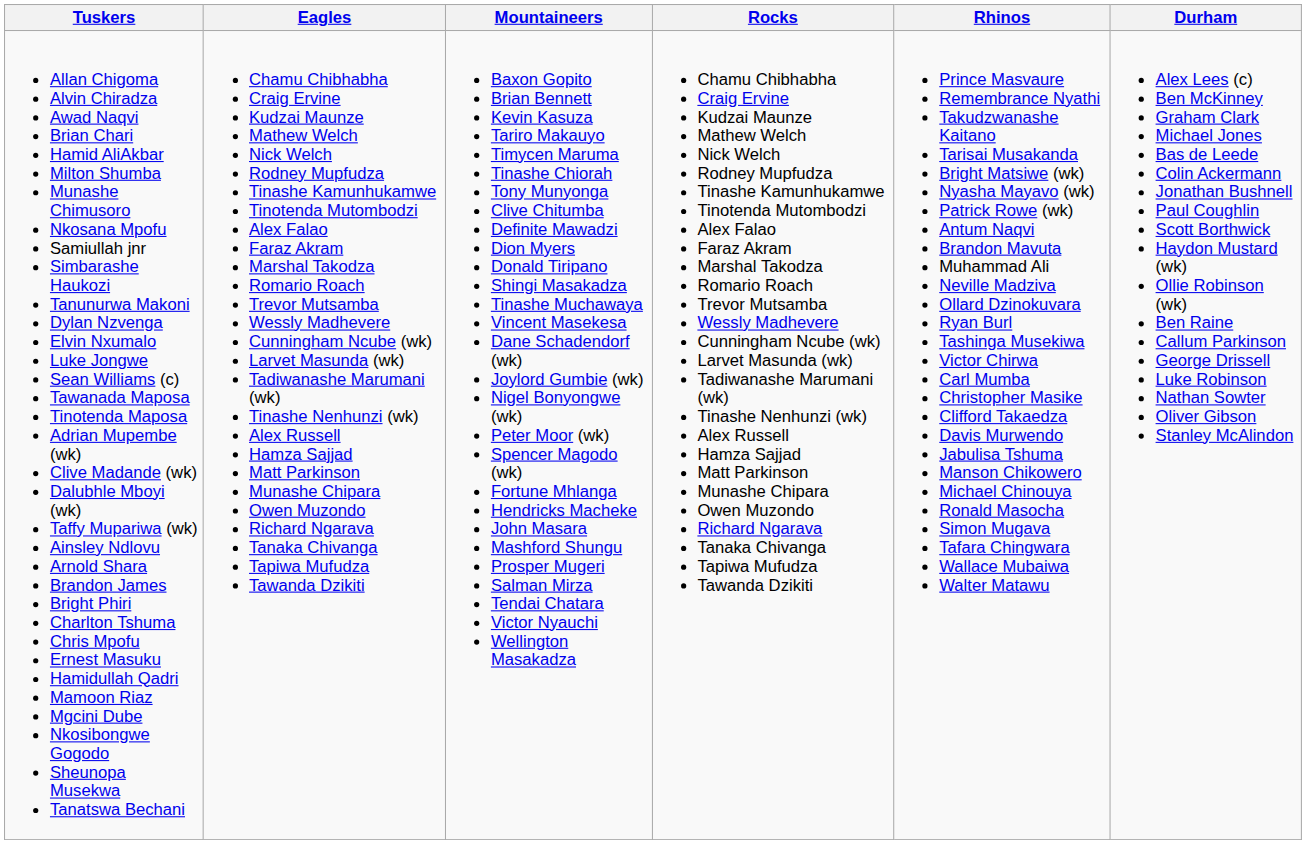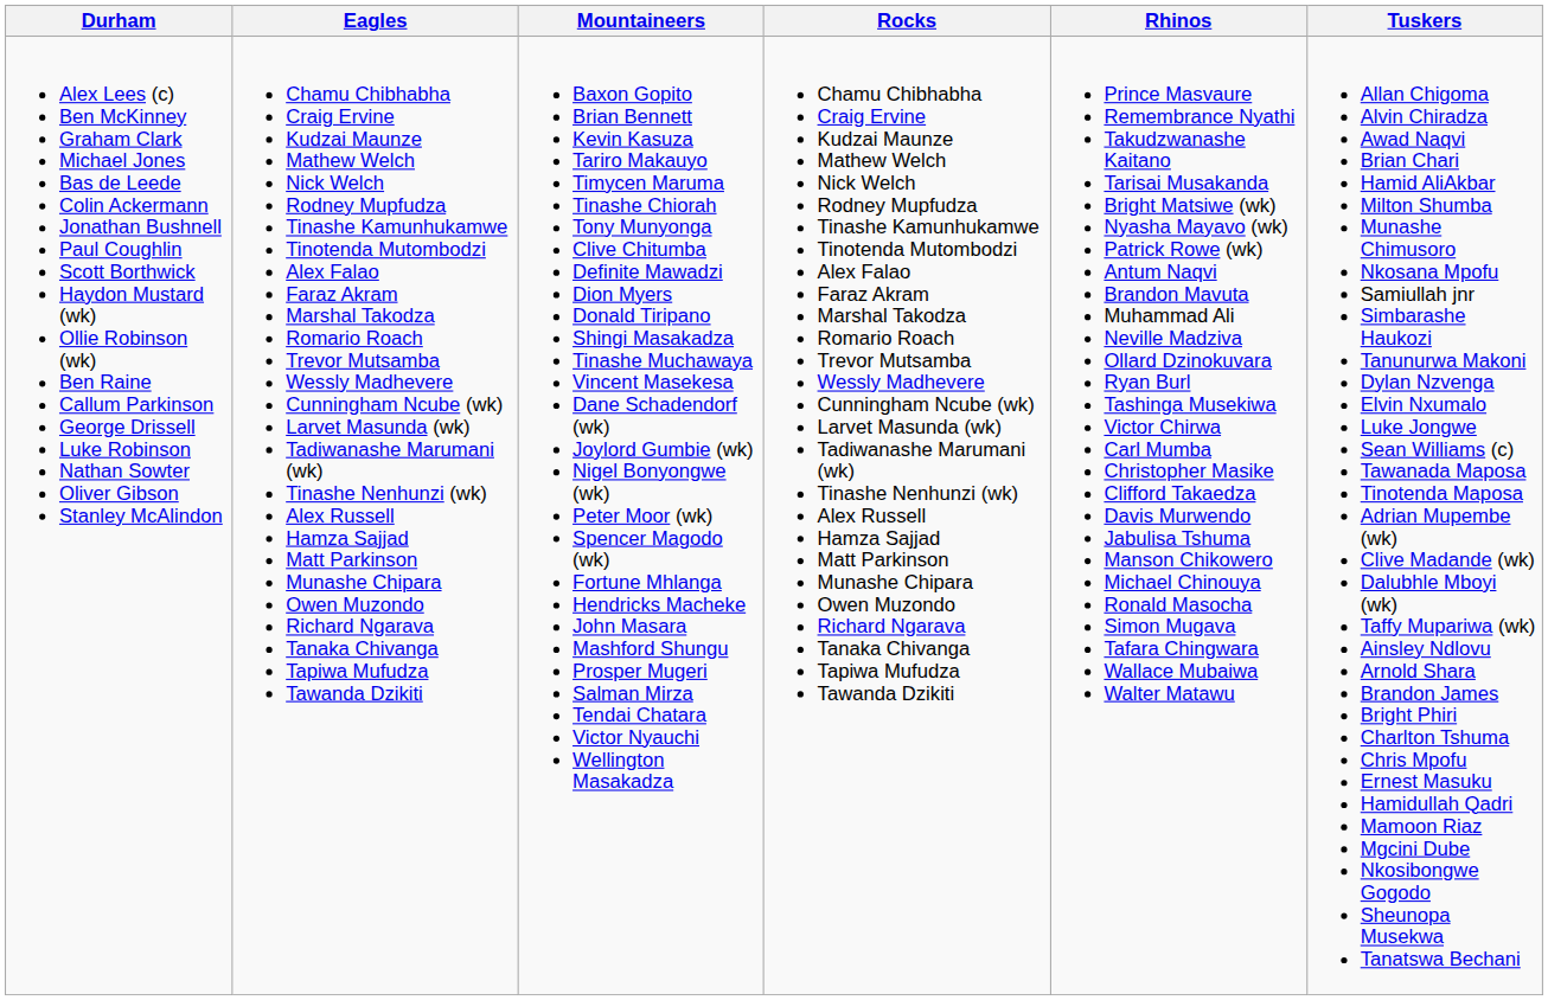columns swapped: Durham <-> Tuskers
